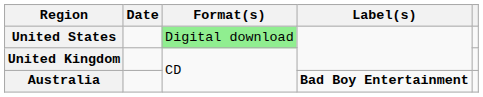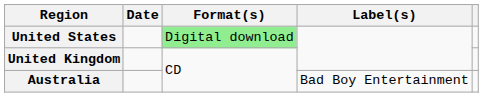Australia | Label(s): bold -> normal
